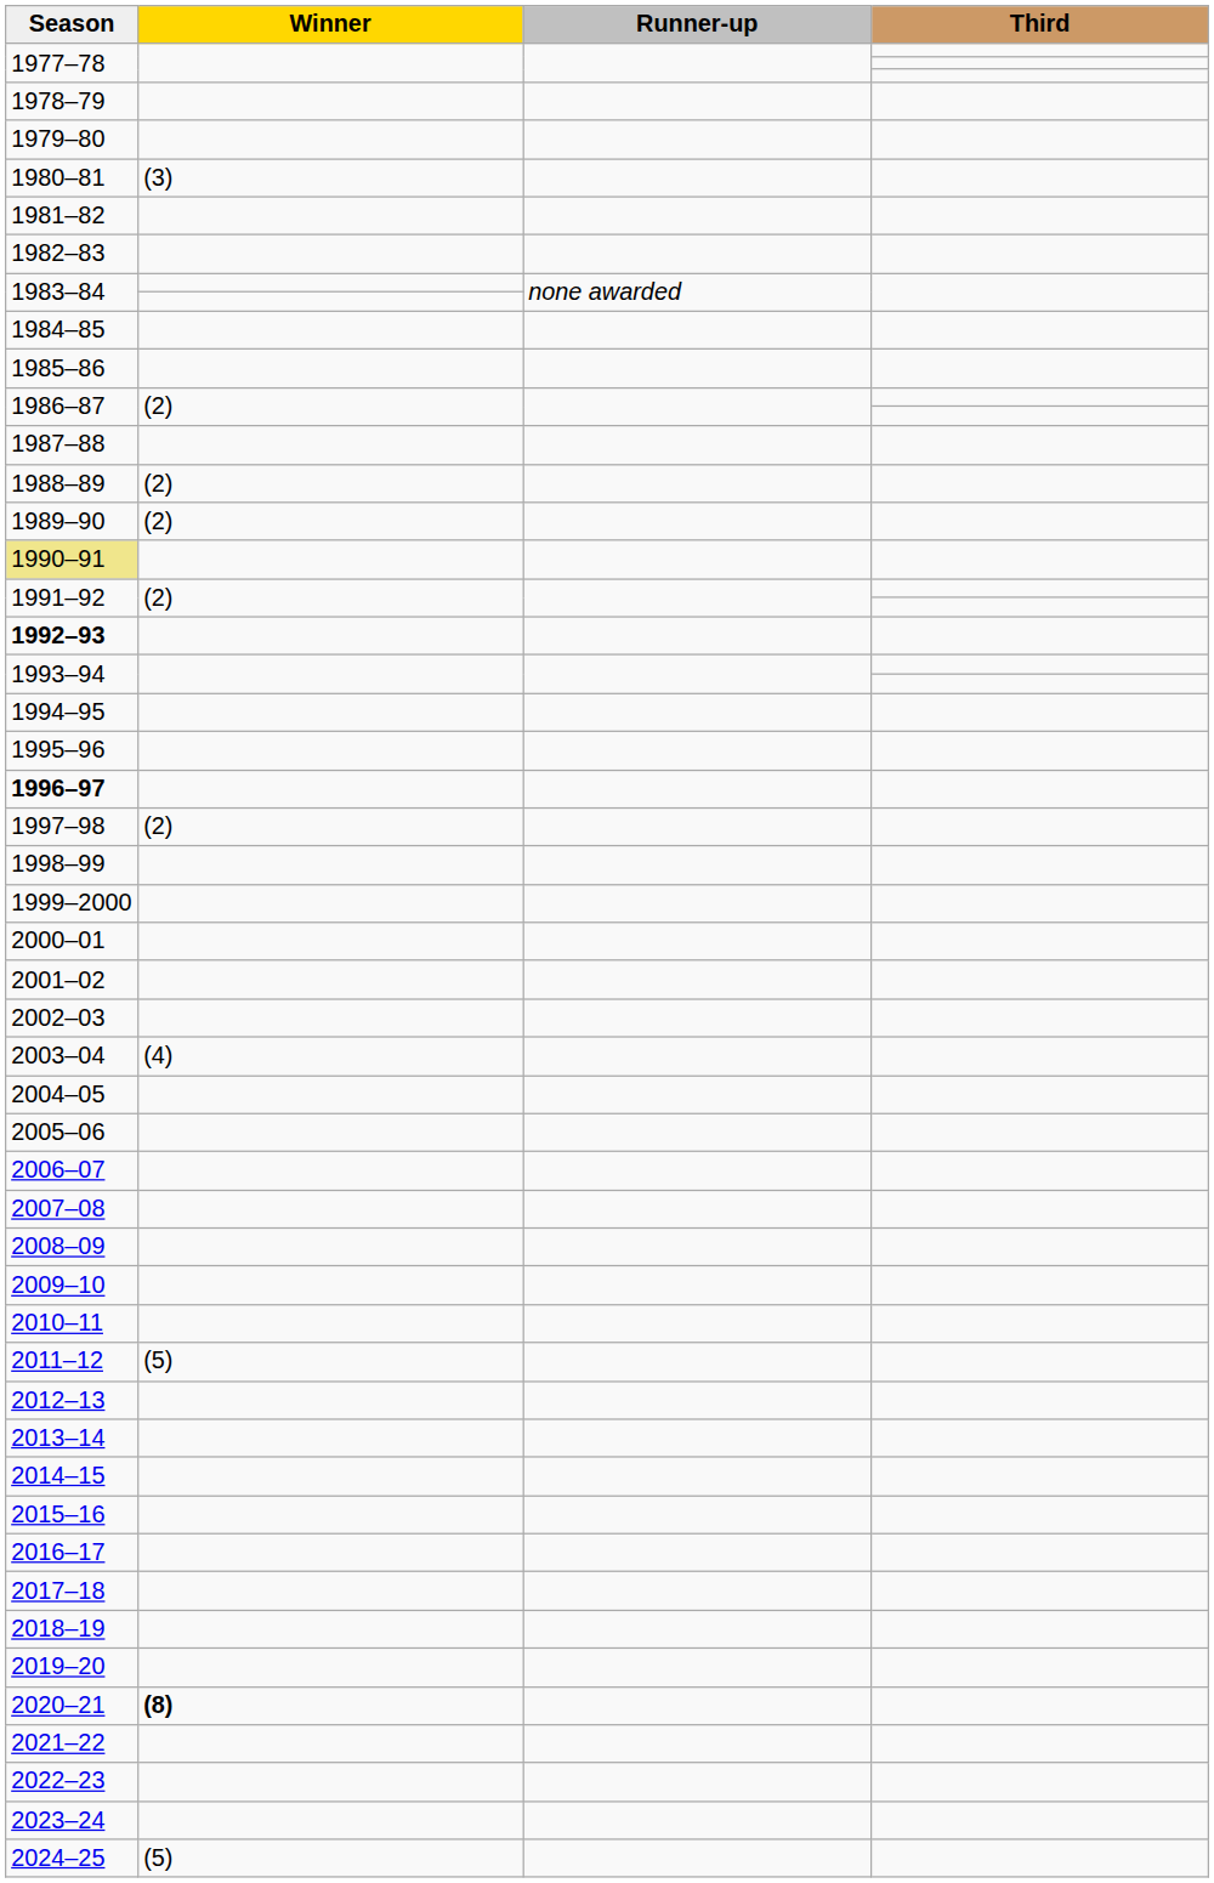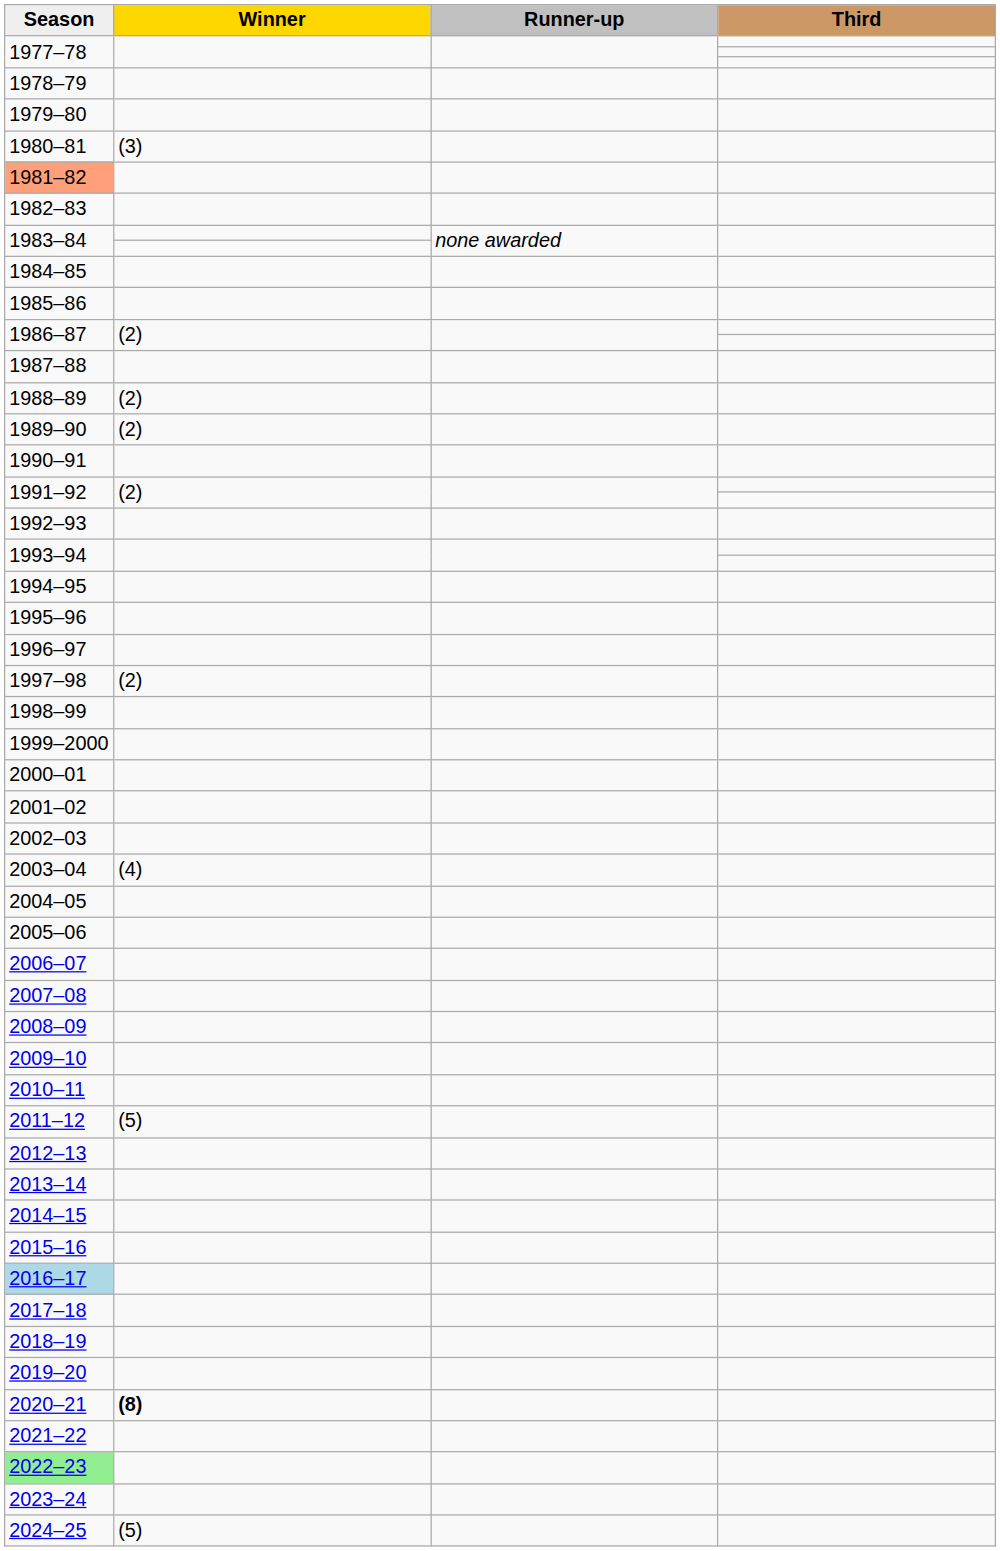1981–82 | Season: no background -> lightsalmon background
1990–91 | Season: khaki background -> no background
1992–93 | Season: bold -> normal
1996–97 | Season: bold -> normal
2016–17 | Season: no background -> lightblue background
2022–23 | Season: no background -> lightgreen background
